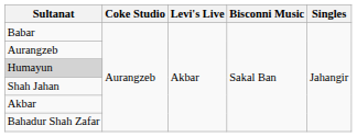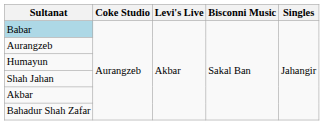Babar | Sultanat: no background -> lightblue background
Humayun | Sultanat: lightgrey background -> no background
